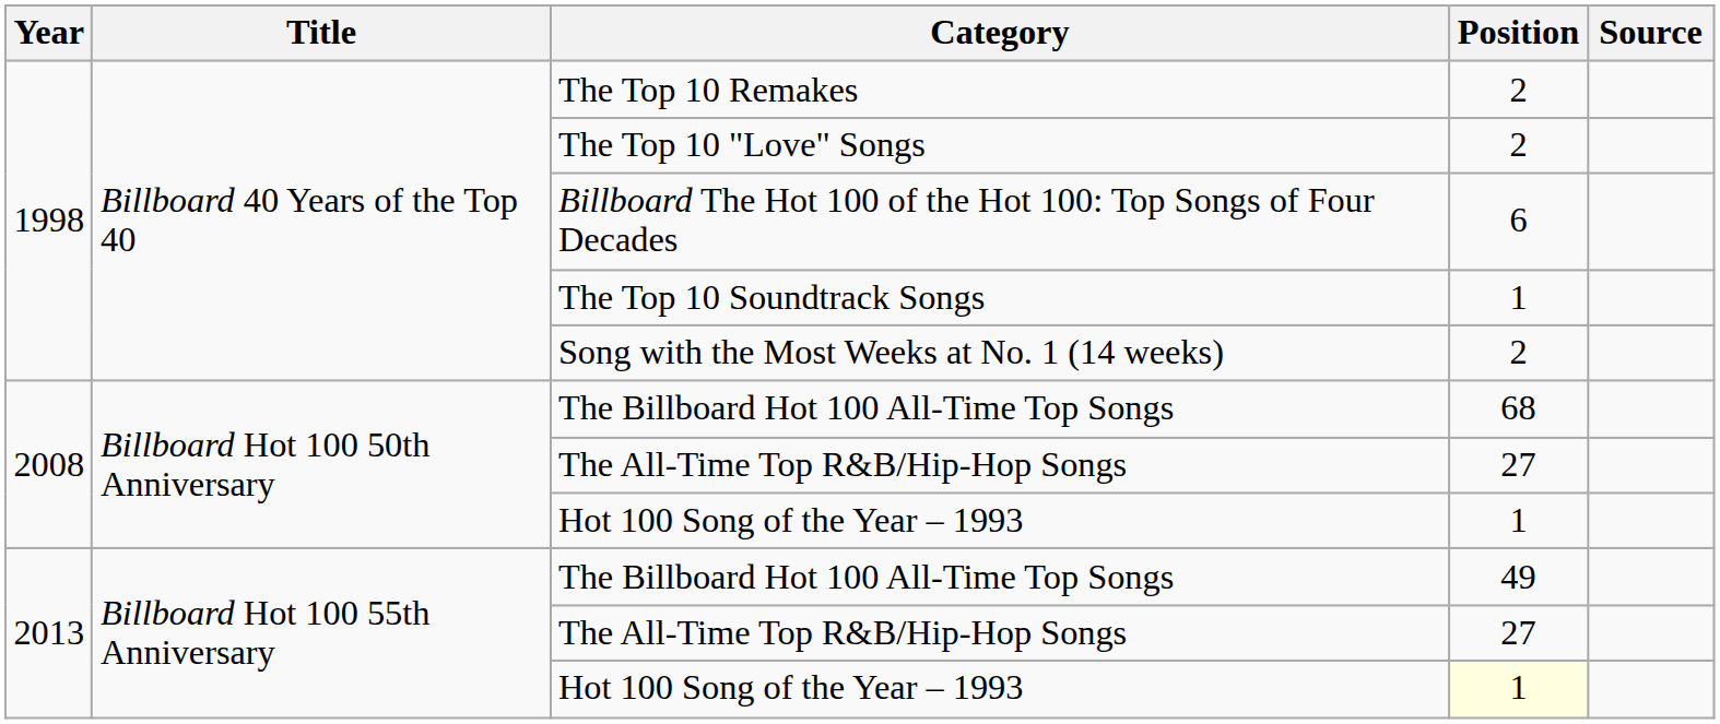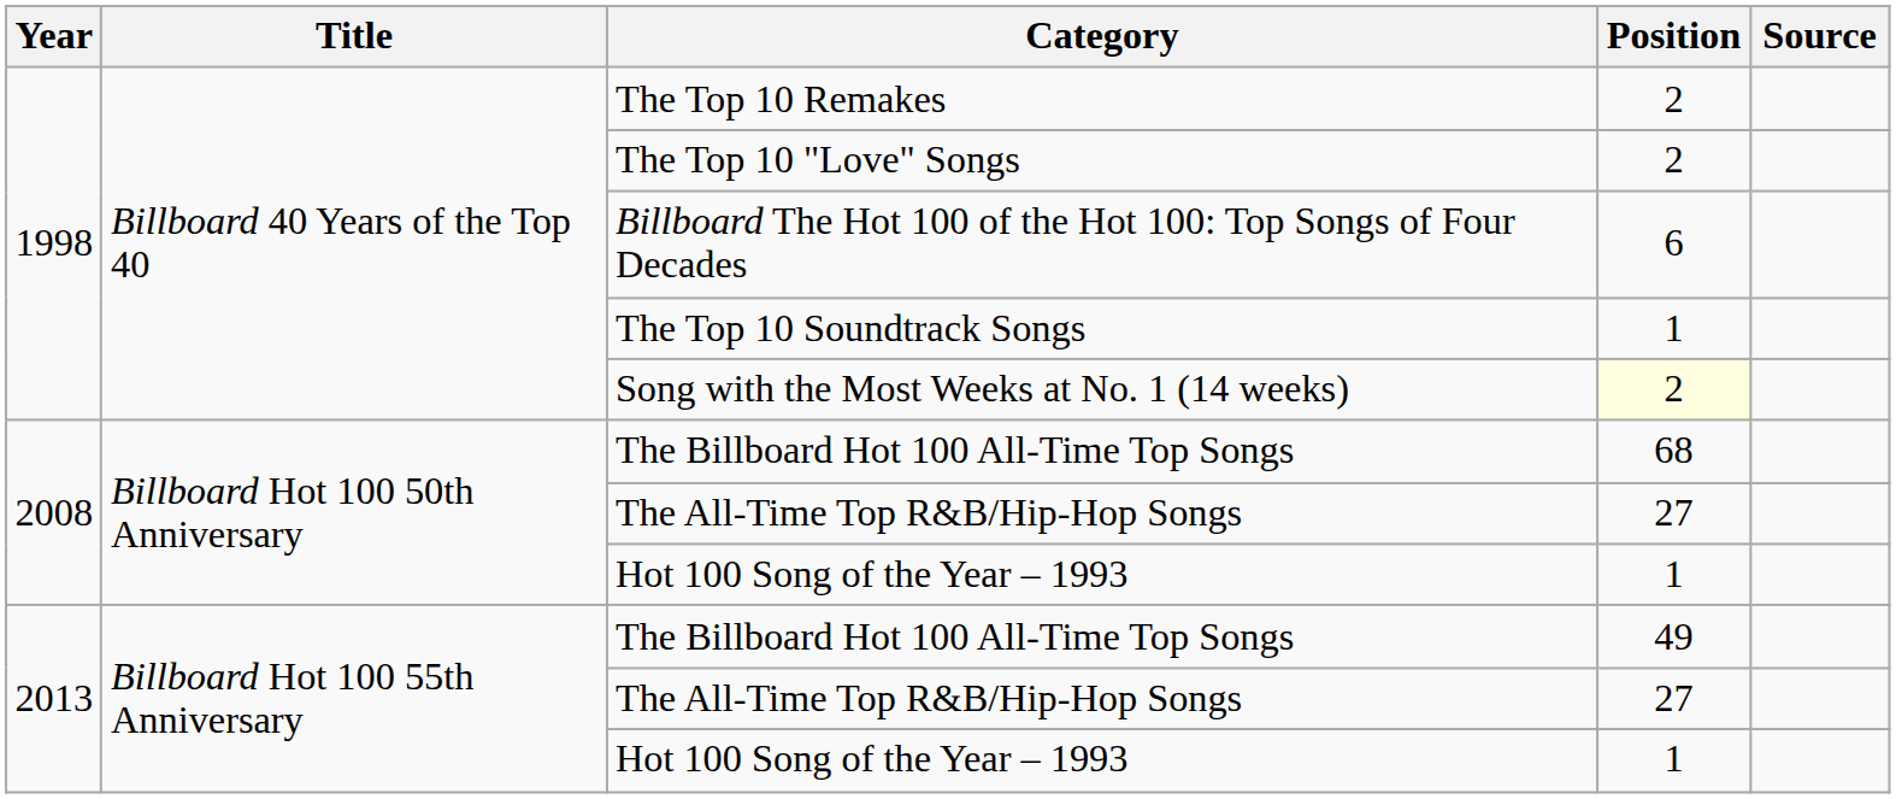Song with the Most Weeks at No. 1 (14 weeks) | Position: no background -> lightyellow background
2013 / Hot 100 Song of the Year – 1993 | Position: lightyellow background -> no background
